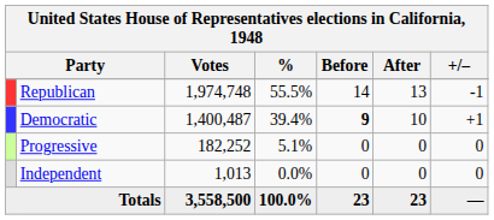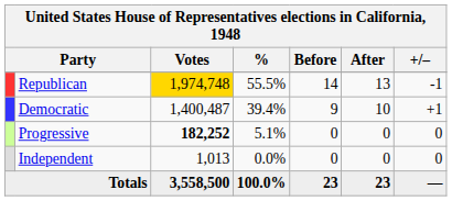Republican | Votes: no background -> gold background
Democratic | Before: bold -> normal
Progressive | Votes: normal -> bold
